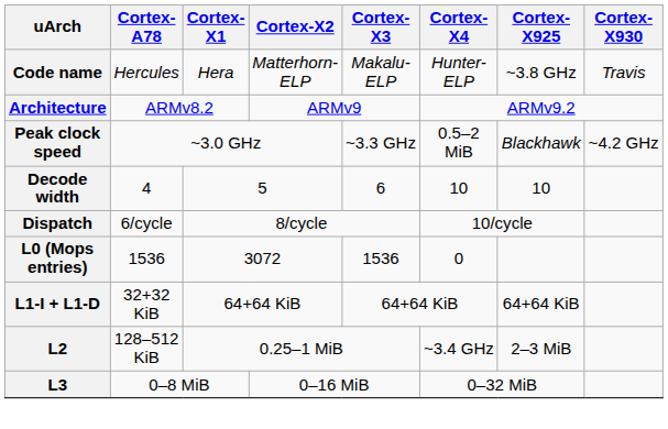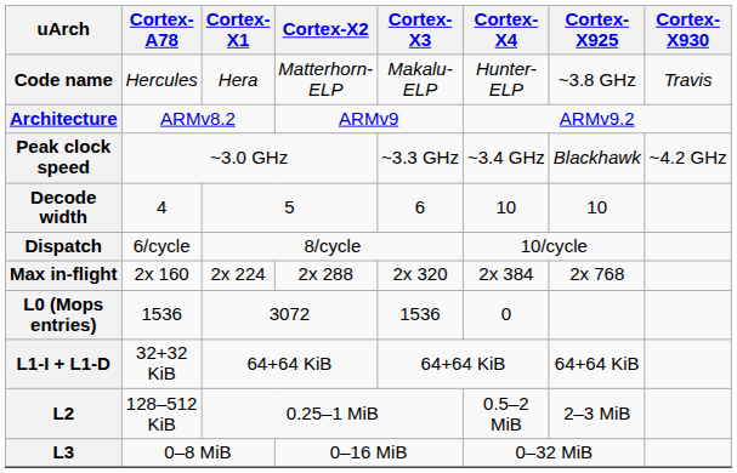Peak clock speed | Cortex-X4: 0.5–2 MiB -> ~3.4 GHz
+ row: Max in-flight | 2x 160 | 2x 224 | 2x 288 | 2x 320 | 2x 384 | 2x 768
L2 | Cortex-X4: ~3.4 GHz -> 0.5–2 MiB
